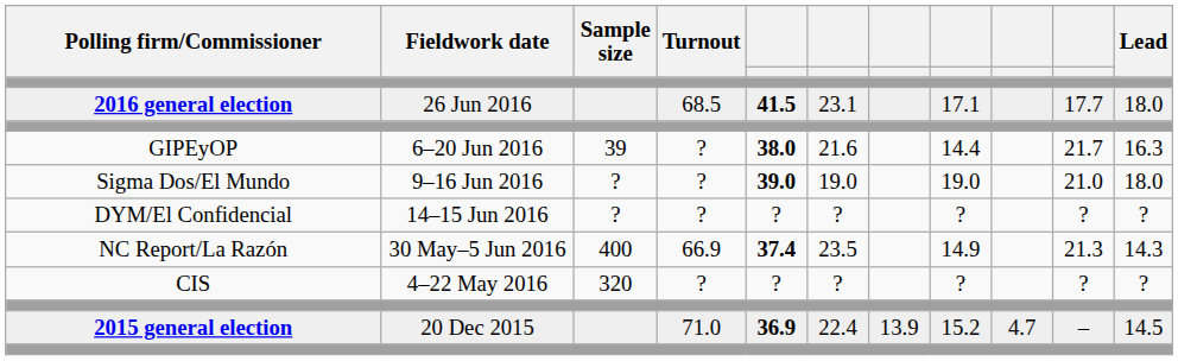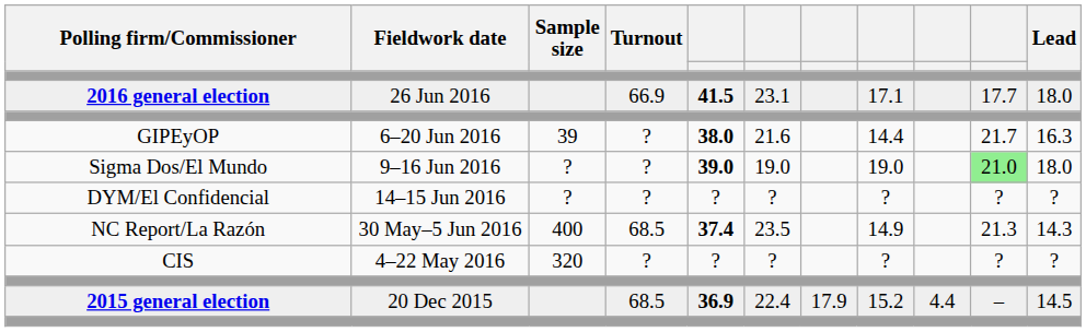2016 general election | Turnout: 68.5 -> 66.9
Sigma Dos/El Mundo | column 10: no background -> lightgreen background
NC Report/La Razón | Turnout: 66.9 -> 68.5
2015 general election | Turnout: 71.0 -> 68.5
2015 general election | column 7: 13.9 -> 17.9
2015 general election | column 9: 4.7 -> 4.4
